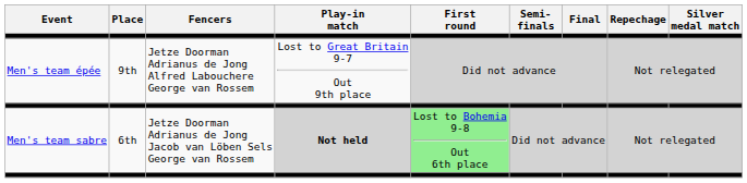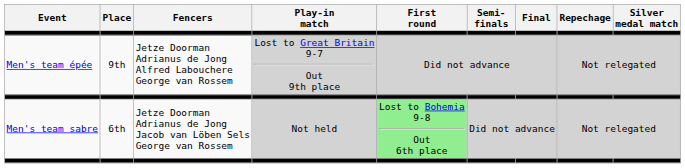Men's team épée | Play-in match: no background -> lightgrey background
Men's team sabre | Play-in match: bold -> normal
